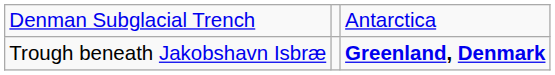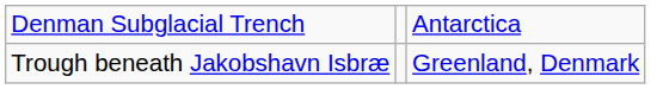Trough beneath Jakobshavn Isbræ | column 3: bold -> normal
